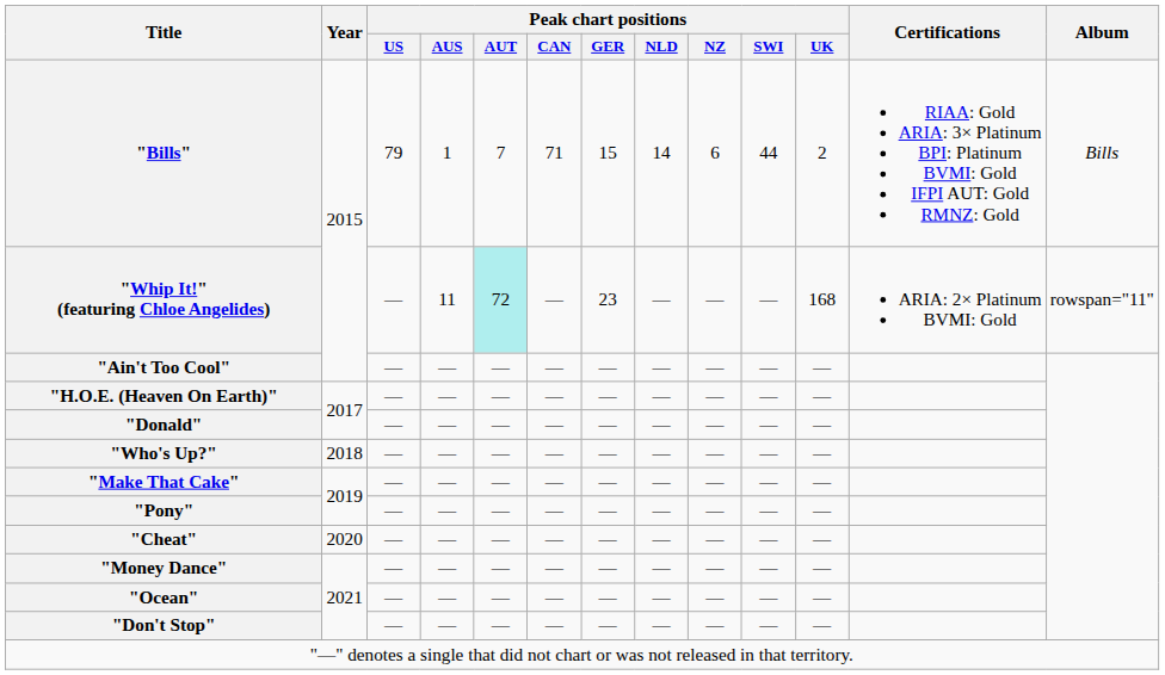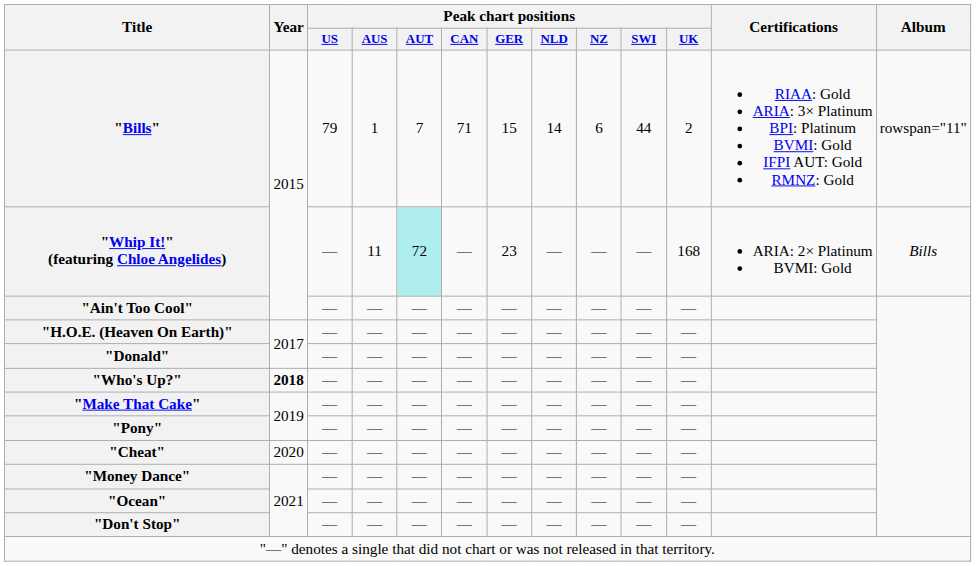"Bills" | Album: Bills -> rowspan="11"
"Whip It!" (featuring Chloe Angelides) | Album: rowspan="11" -> Bills
"Who's Up?" | Year: normal -> bold
